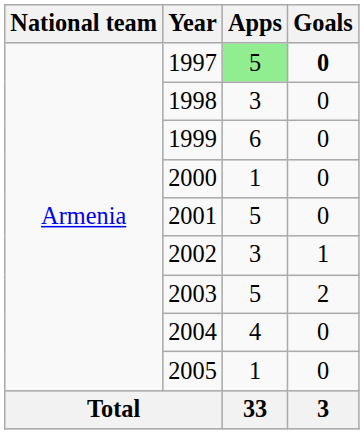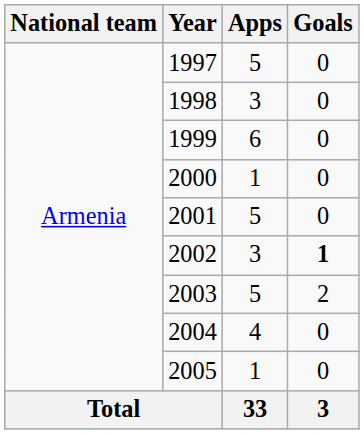1997 | Apps: lightgreen background -> no background
1997 | Goals: bold -> normal
2002 | Goals: normal -> bold
